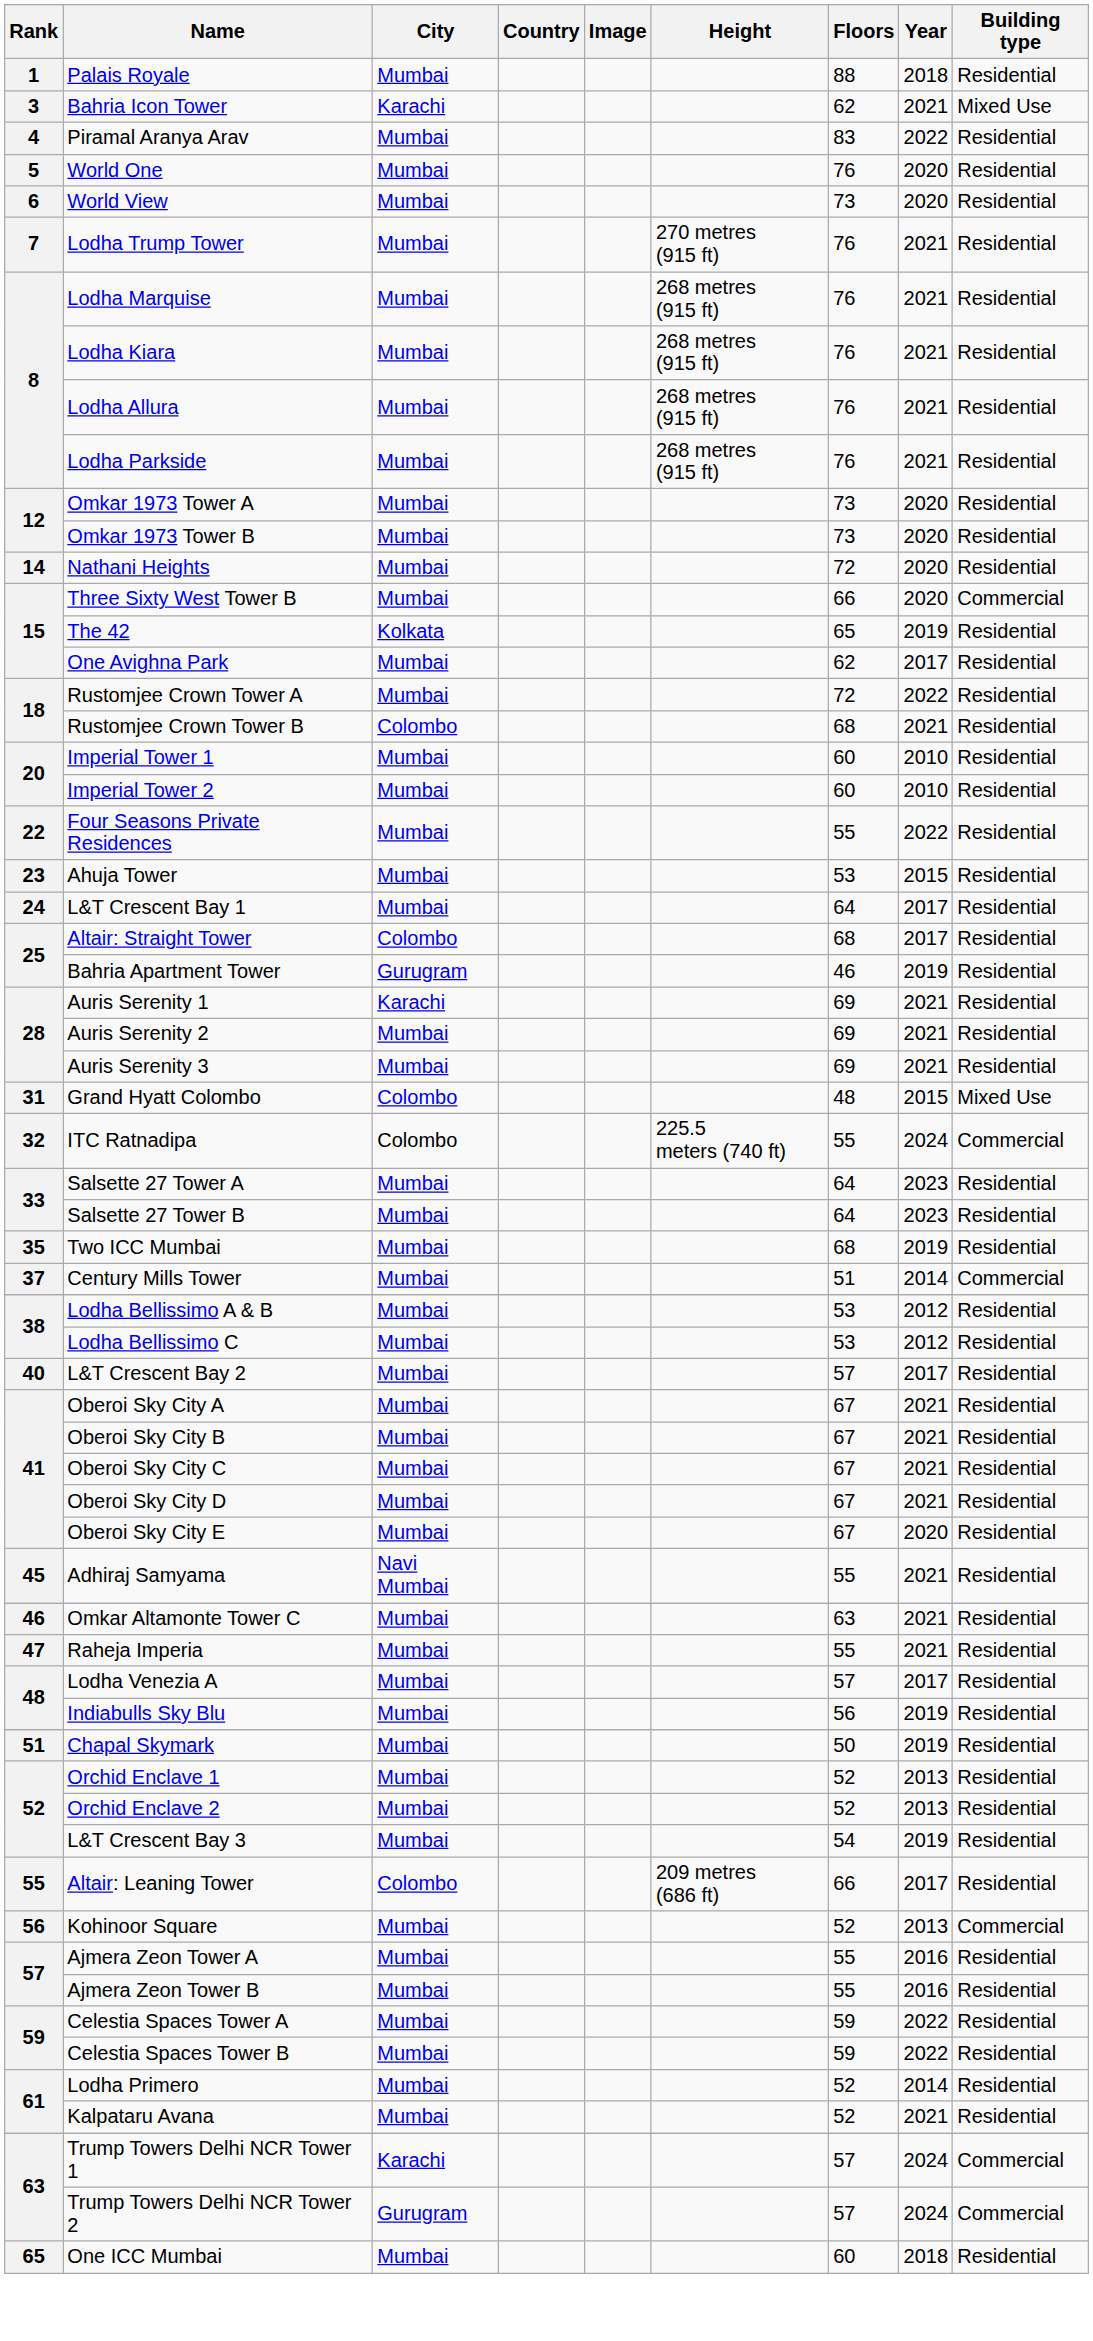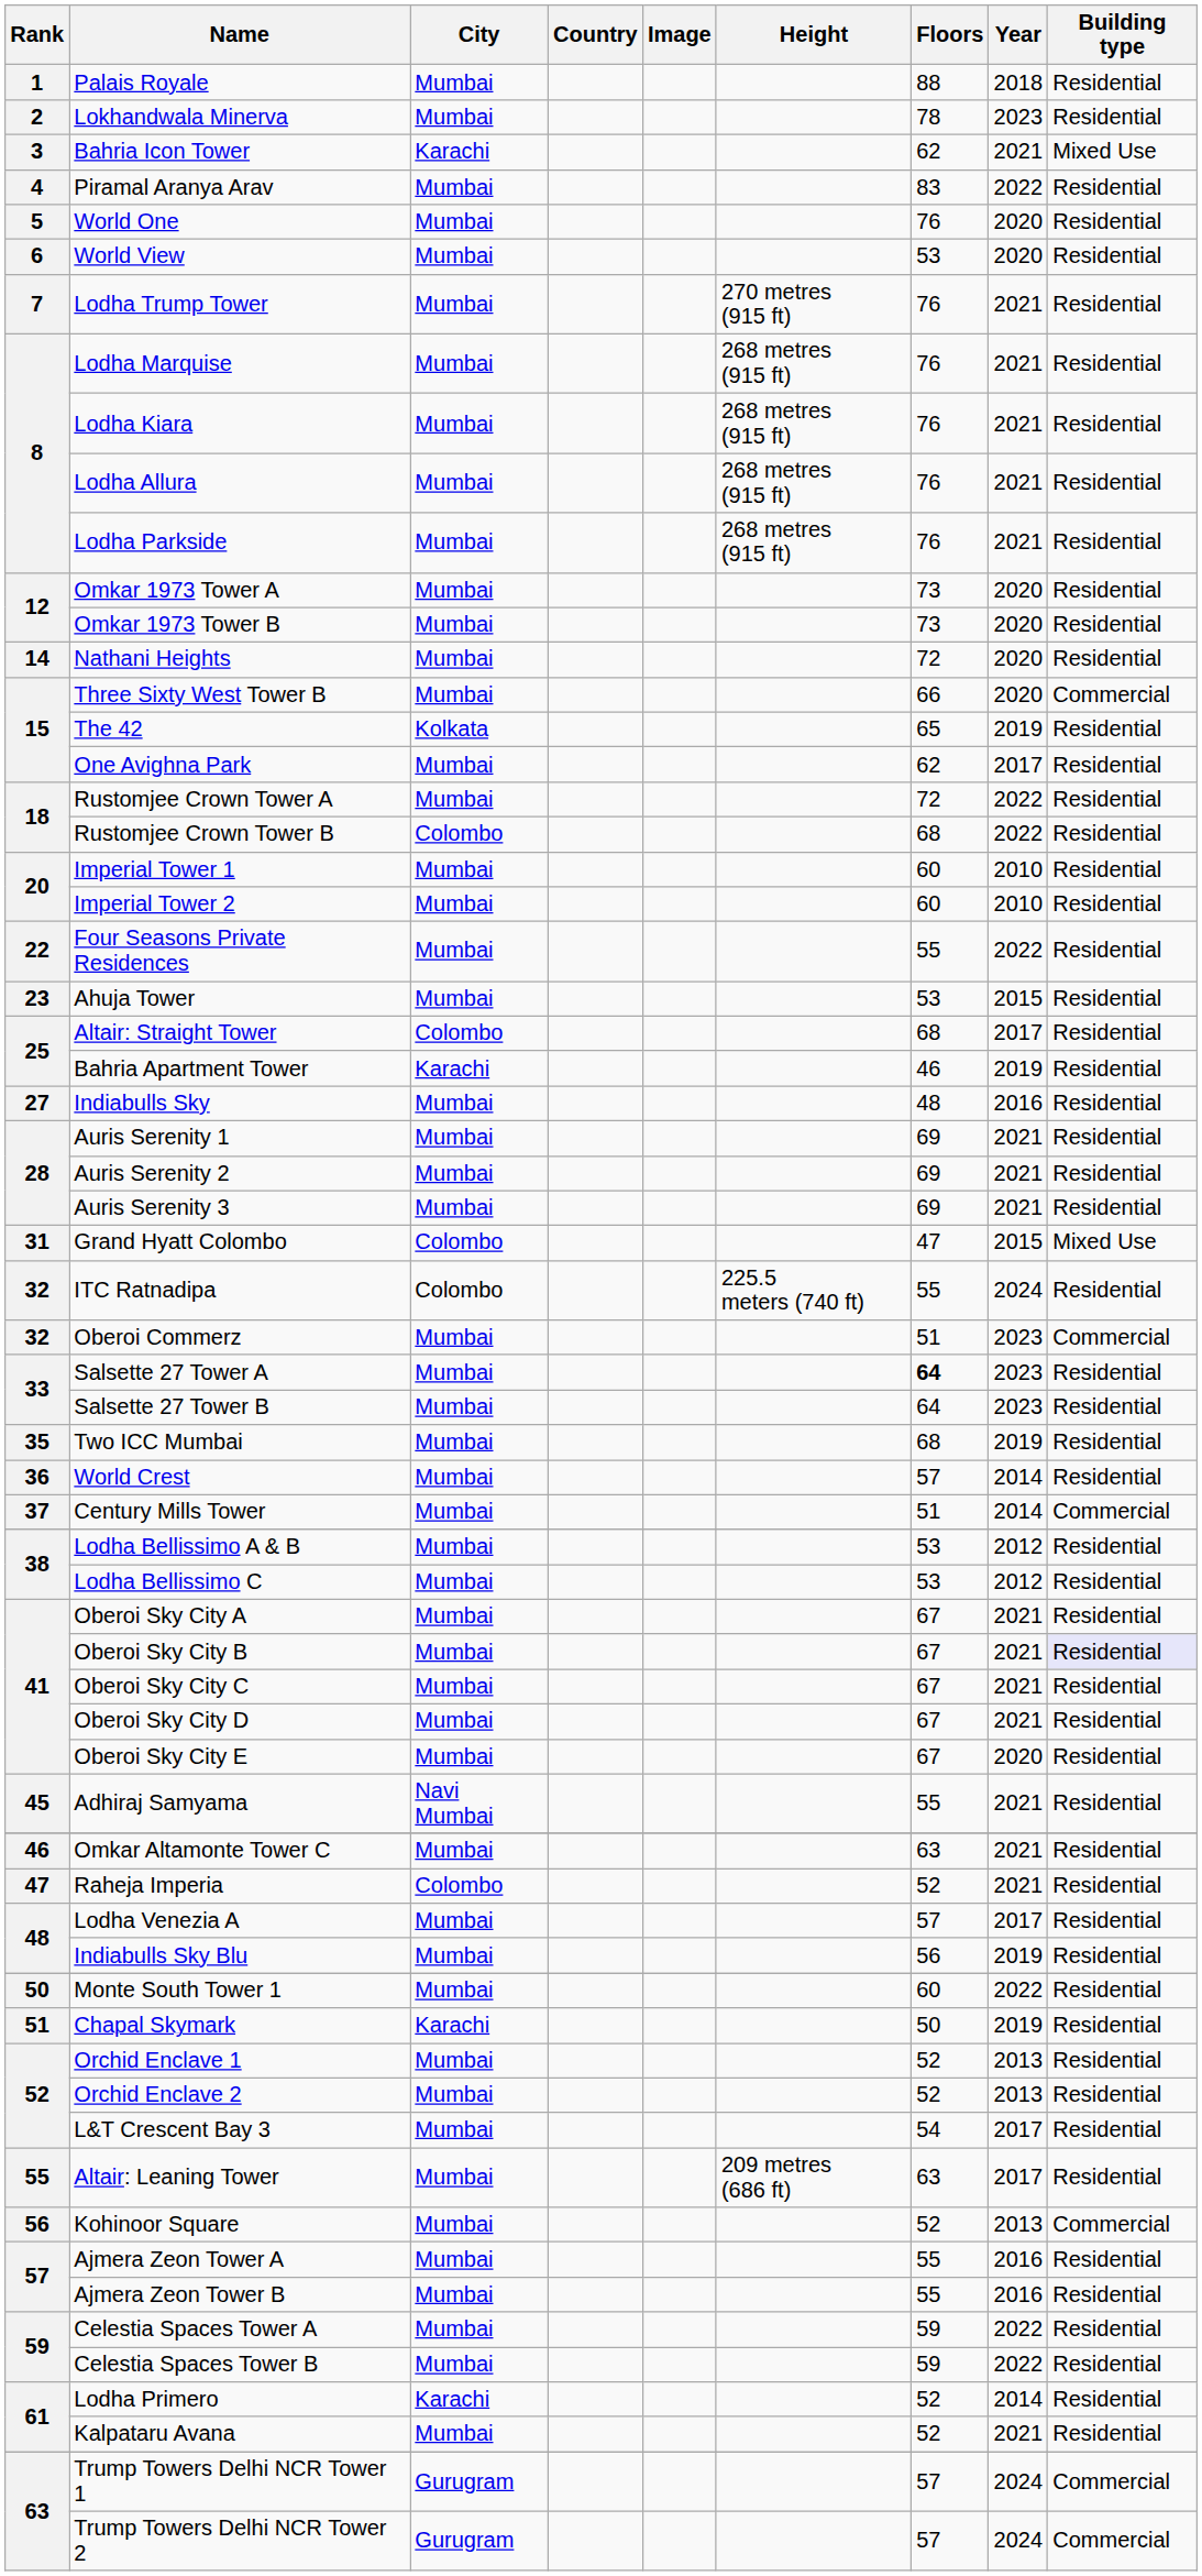+ row: 2 | Lokhandwala Minerva | Mumbai | 78 | 2023 | Residential
World View | Floors: 73 -> 53
Rustomjee Crown Tower B | Year: 2021 -> 2022
- row: 24 | L&T Crescent Bay 1 | Mumbai | 64 | 2017 | Residential
Bahria Apartment Tower | City: Gurugram -> Karachi
+ row: 27 | Indiabulls Sky | Mumbai | 48 | 2016 | Residential
Auris Serenity 1 | City: Karachi -> Mumbai
Grand Hyatt Colombo | Floors: 48 -> 47
ITC Ratnadipa | Building type: Commercial -> Residential
+ row: 32 | Oberoi Commerz | Mumbai | 51 | 2023 | Commercial
Salsette 27 Tower A | Floors: normal -> bold
+ row: 36 | World Crest | Mumbai | 57 | 2014 | Residential
- row: 40 | L&T Crescent Bay 2 | Mumbai | 57 | 2017 | Residential
Oberoi Sky City B | Building type: no background -> lavender background
Raheja Imperia | City: Mumbai -> Colombo
Raheja Imperia | Floors: 55 -> 52
+ row: 50 | Monte South Tower 1 | Mumbai | 60 | 2022 | Residential
Chapal Skymark | City: Mumbai -> Karachi
L&T Crescent Bay 3 | Year: 2019 -> 2017
Altair: Leaning Tower | City: Colombo -> Mumbai
Altair: Leaning Tower | Floors: 66 -> 63
Lodha Primero | City: Mumbai -> Karachi
Trump Towers Delhi NCR Tower 1 | City: Karachi -> Gurugram
- row: 65 | One ICC Mumbai | Mumbai | 60 | 2018 | Residential
